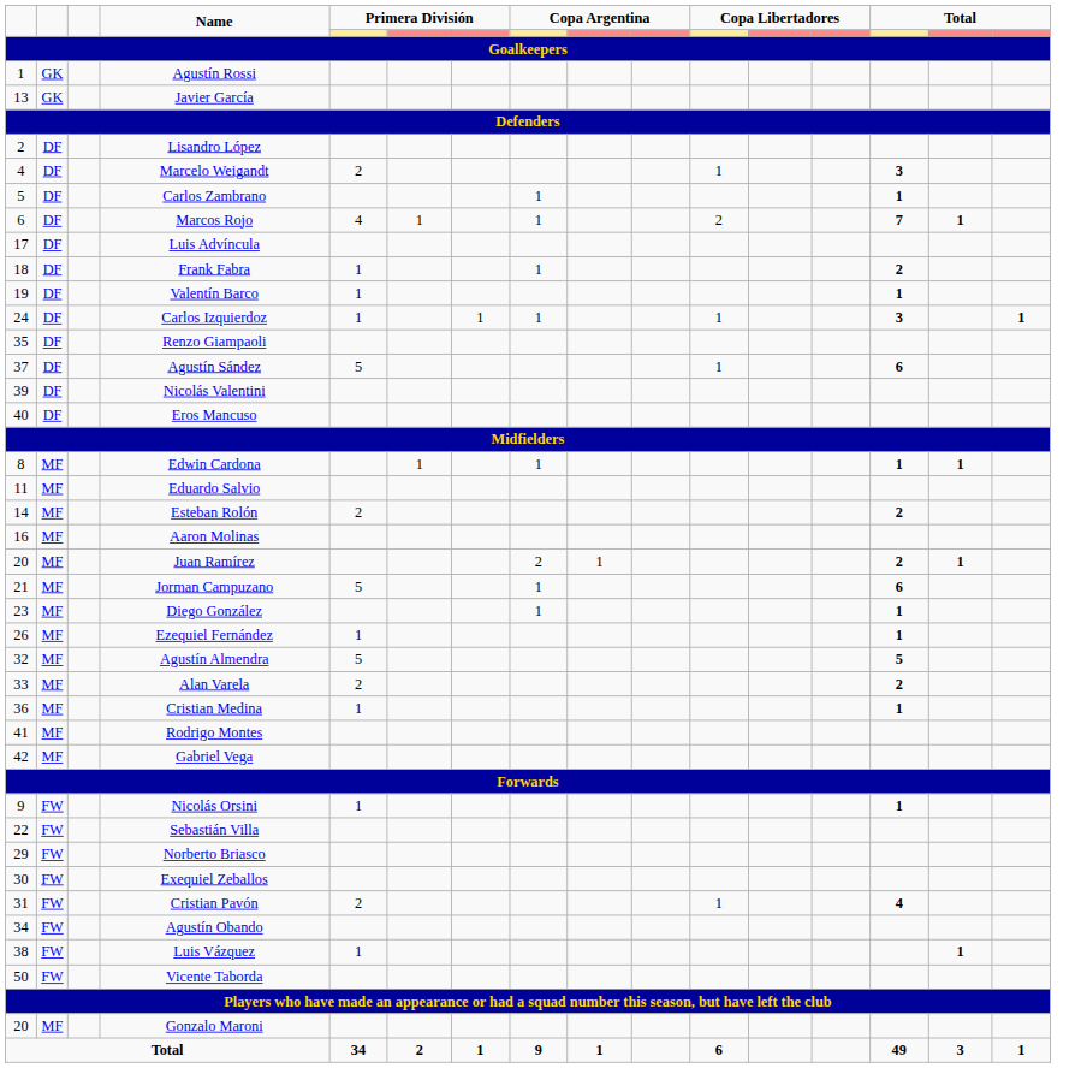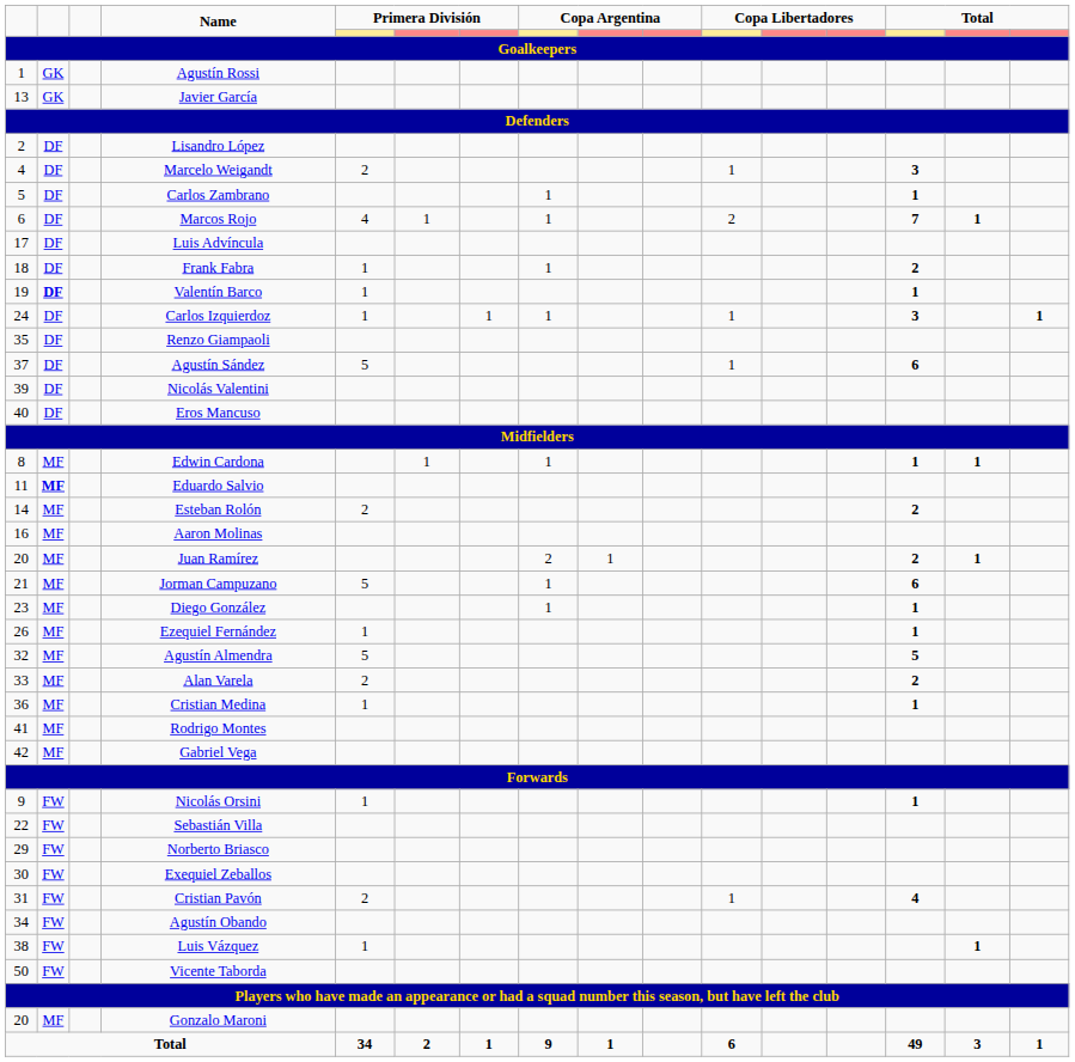Valentín Barco | column 2: normal -> bold
Eduardo Salvio | column 2: normal -> bold
